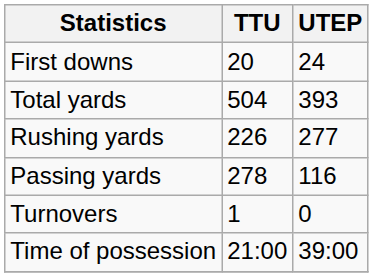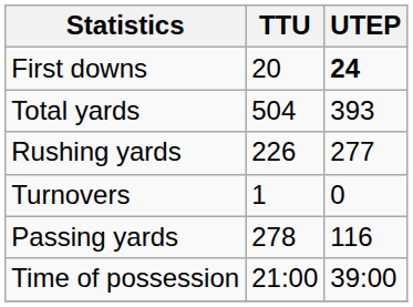First downs | UTEP: normal -> bold
rows swapped: Passing yards <-> Turnovers
